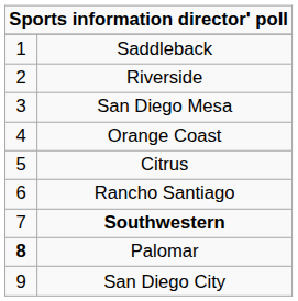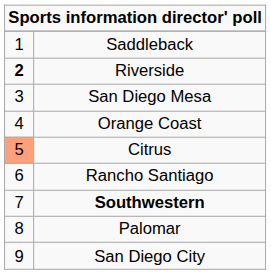Riverside | column 1: normal -> bold
Citrus | column 1: no background -> lightsalmon background
Palomar | column 1: bold -> normal
